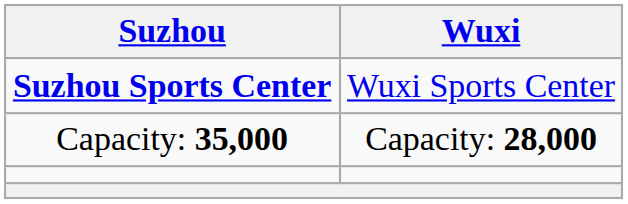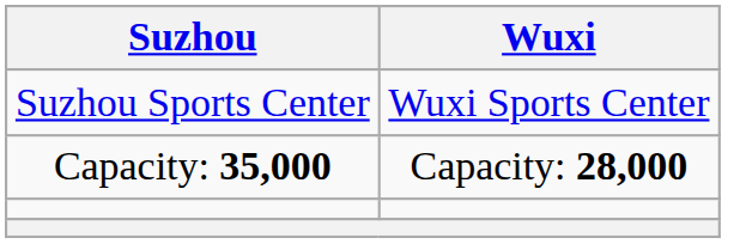row 2 | Suzhou: bold -> normal
